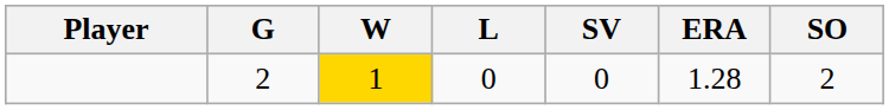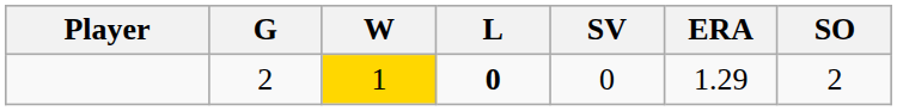row 2 | L: normal -> bold
row 2 | ERA: 1.28 -> 1.29
